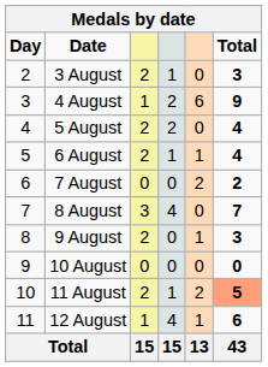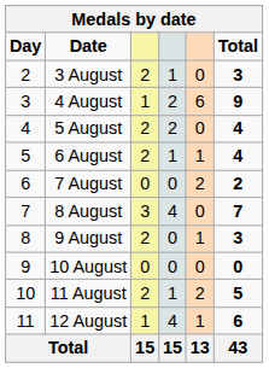11 August | Total: lightsalmon background -> no background
